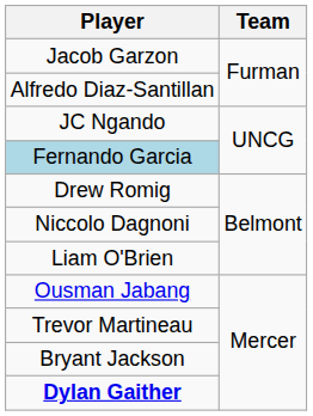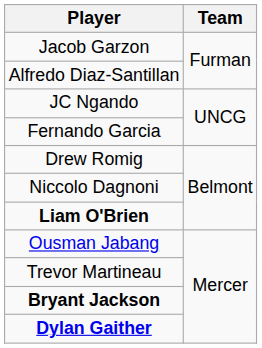Fernando Garcia | Player: lightblue background -> no background
Liam O'Brien | Player: normal -> bold
Bryant Jackson | Player: normal -> bold
